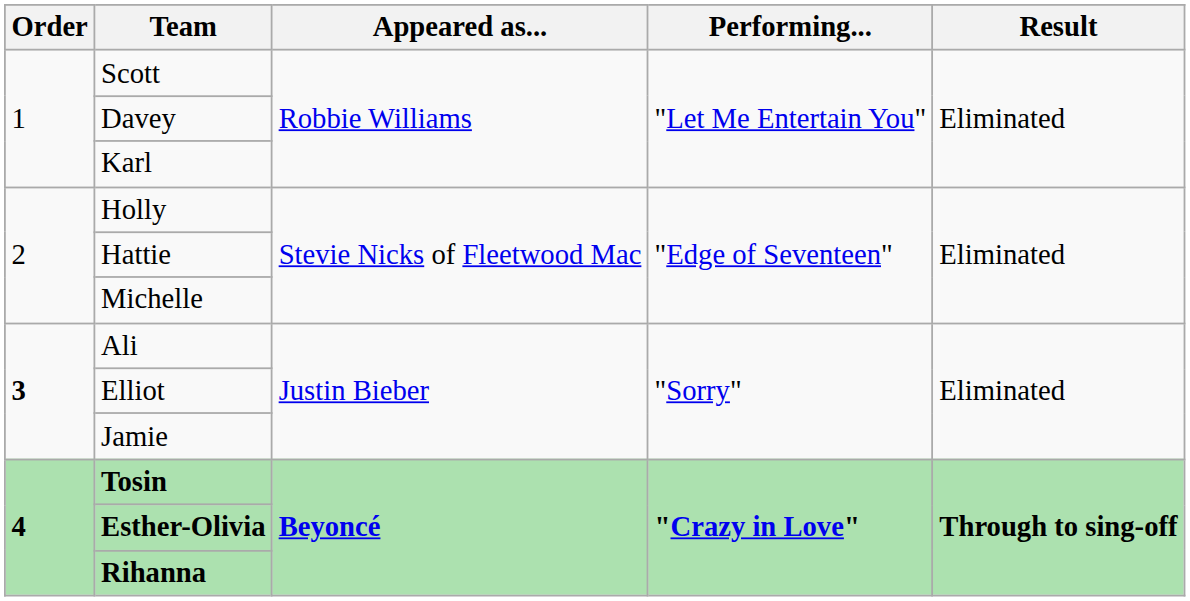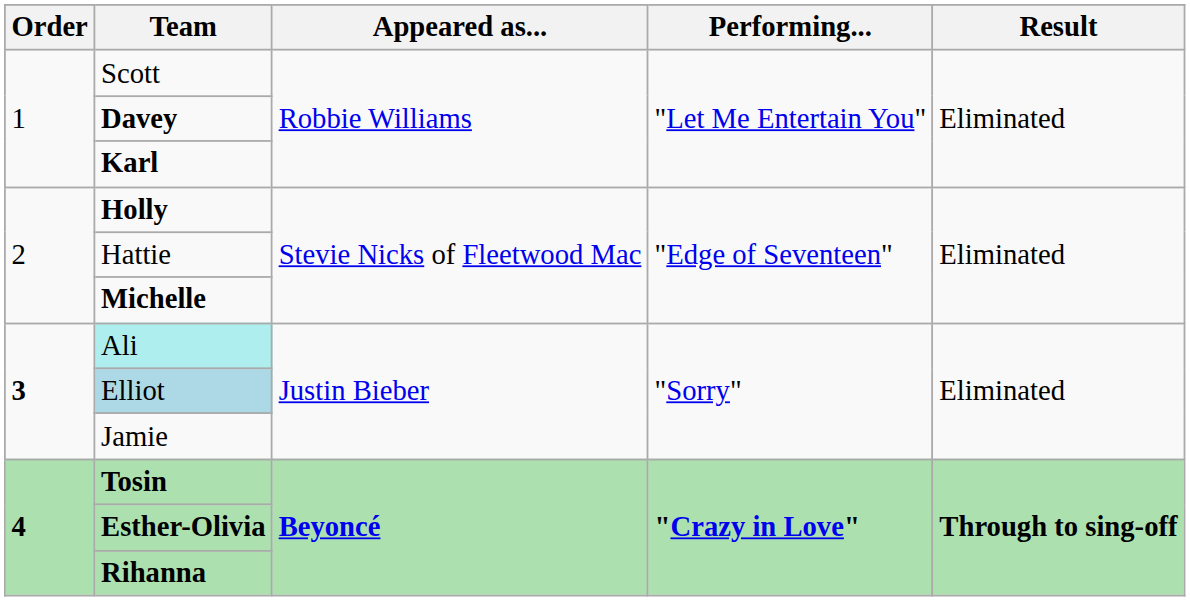Davey | Team: normal -> bold
Karl | Team: normal -> bold
Holly | Team: normal -> bold
Michelle | Team: normal -> bold
Ali | Team: no background -> paleturquoise background
Elliot | Team: no background -> lightblue background
